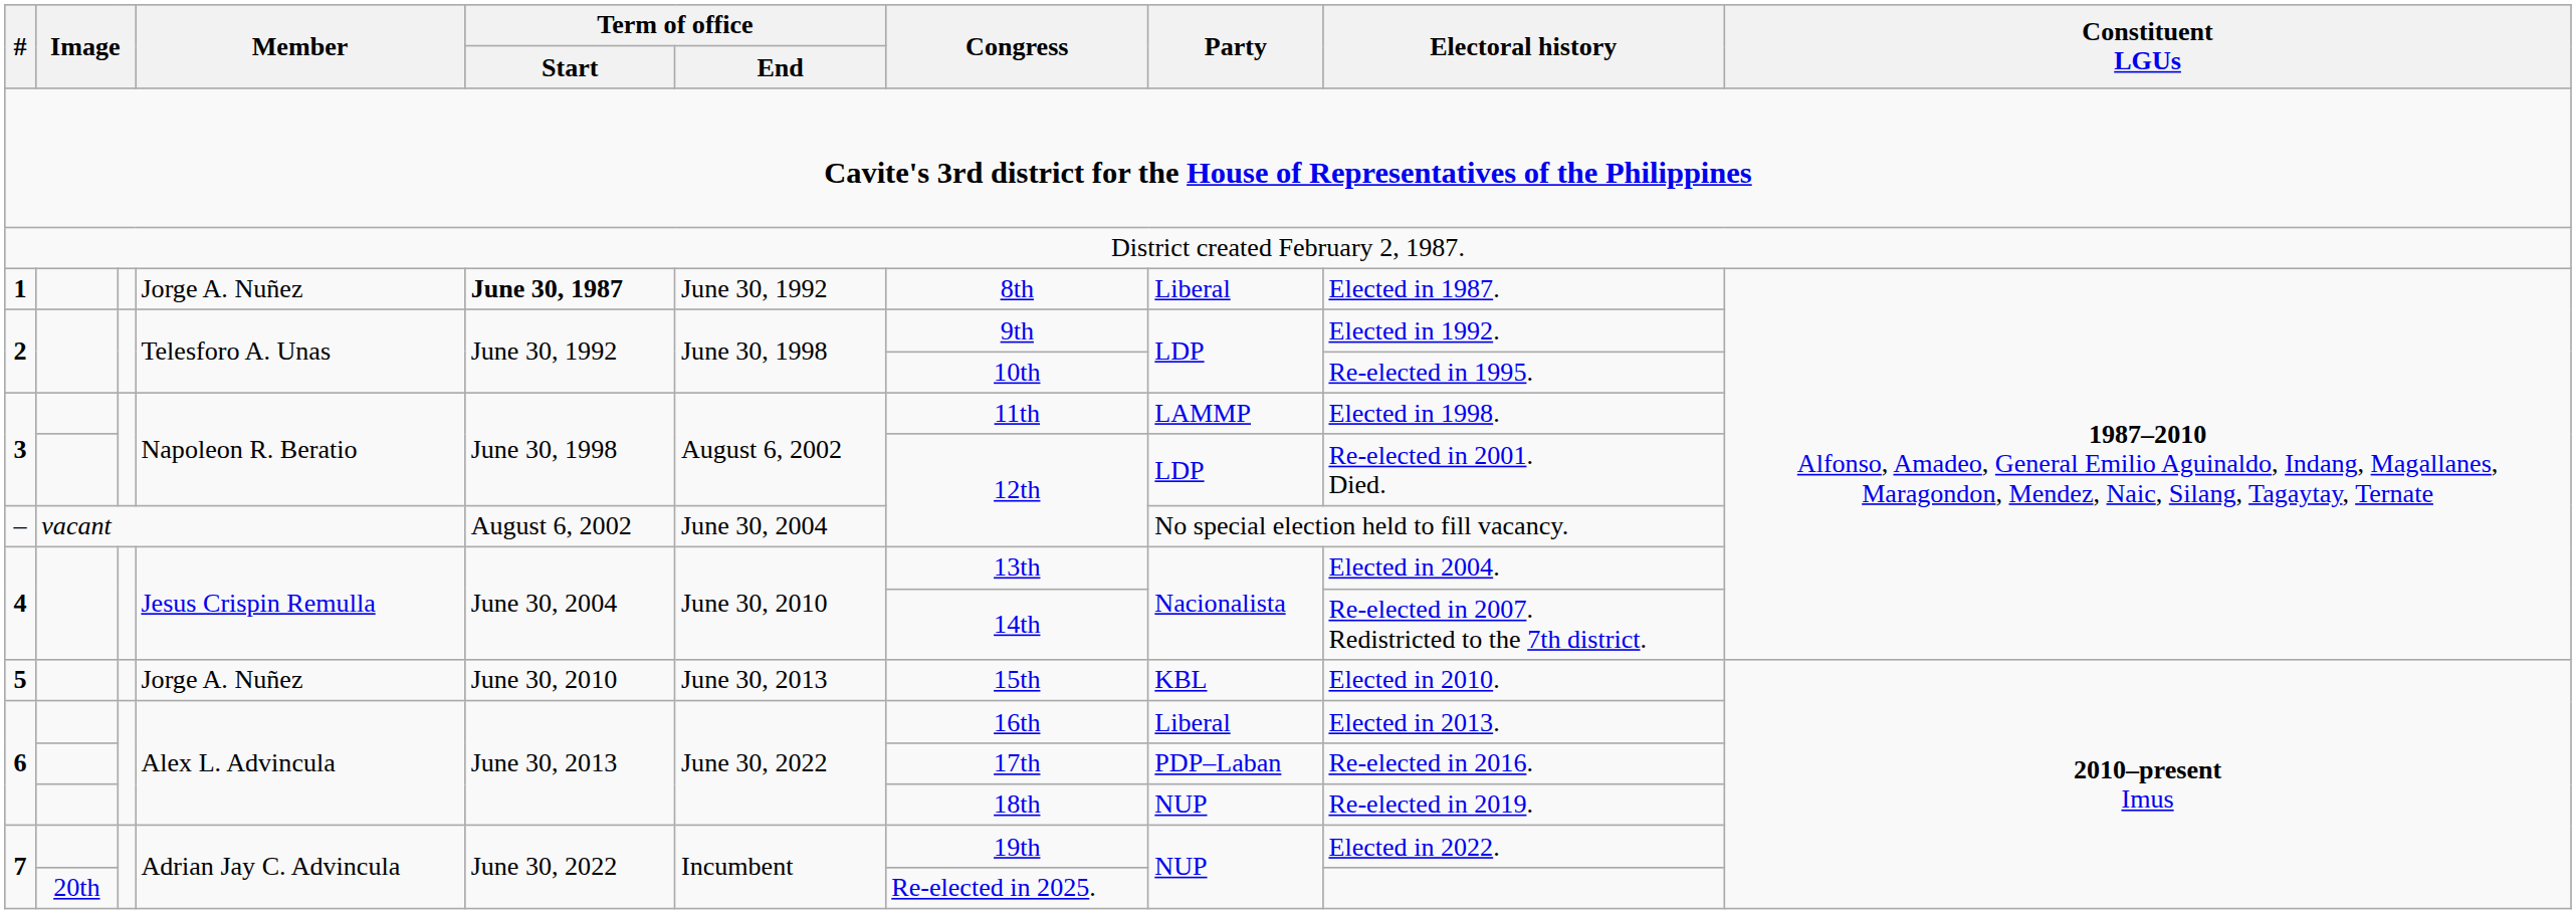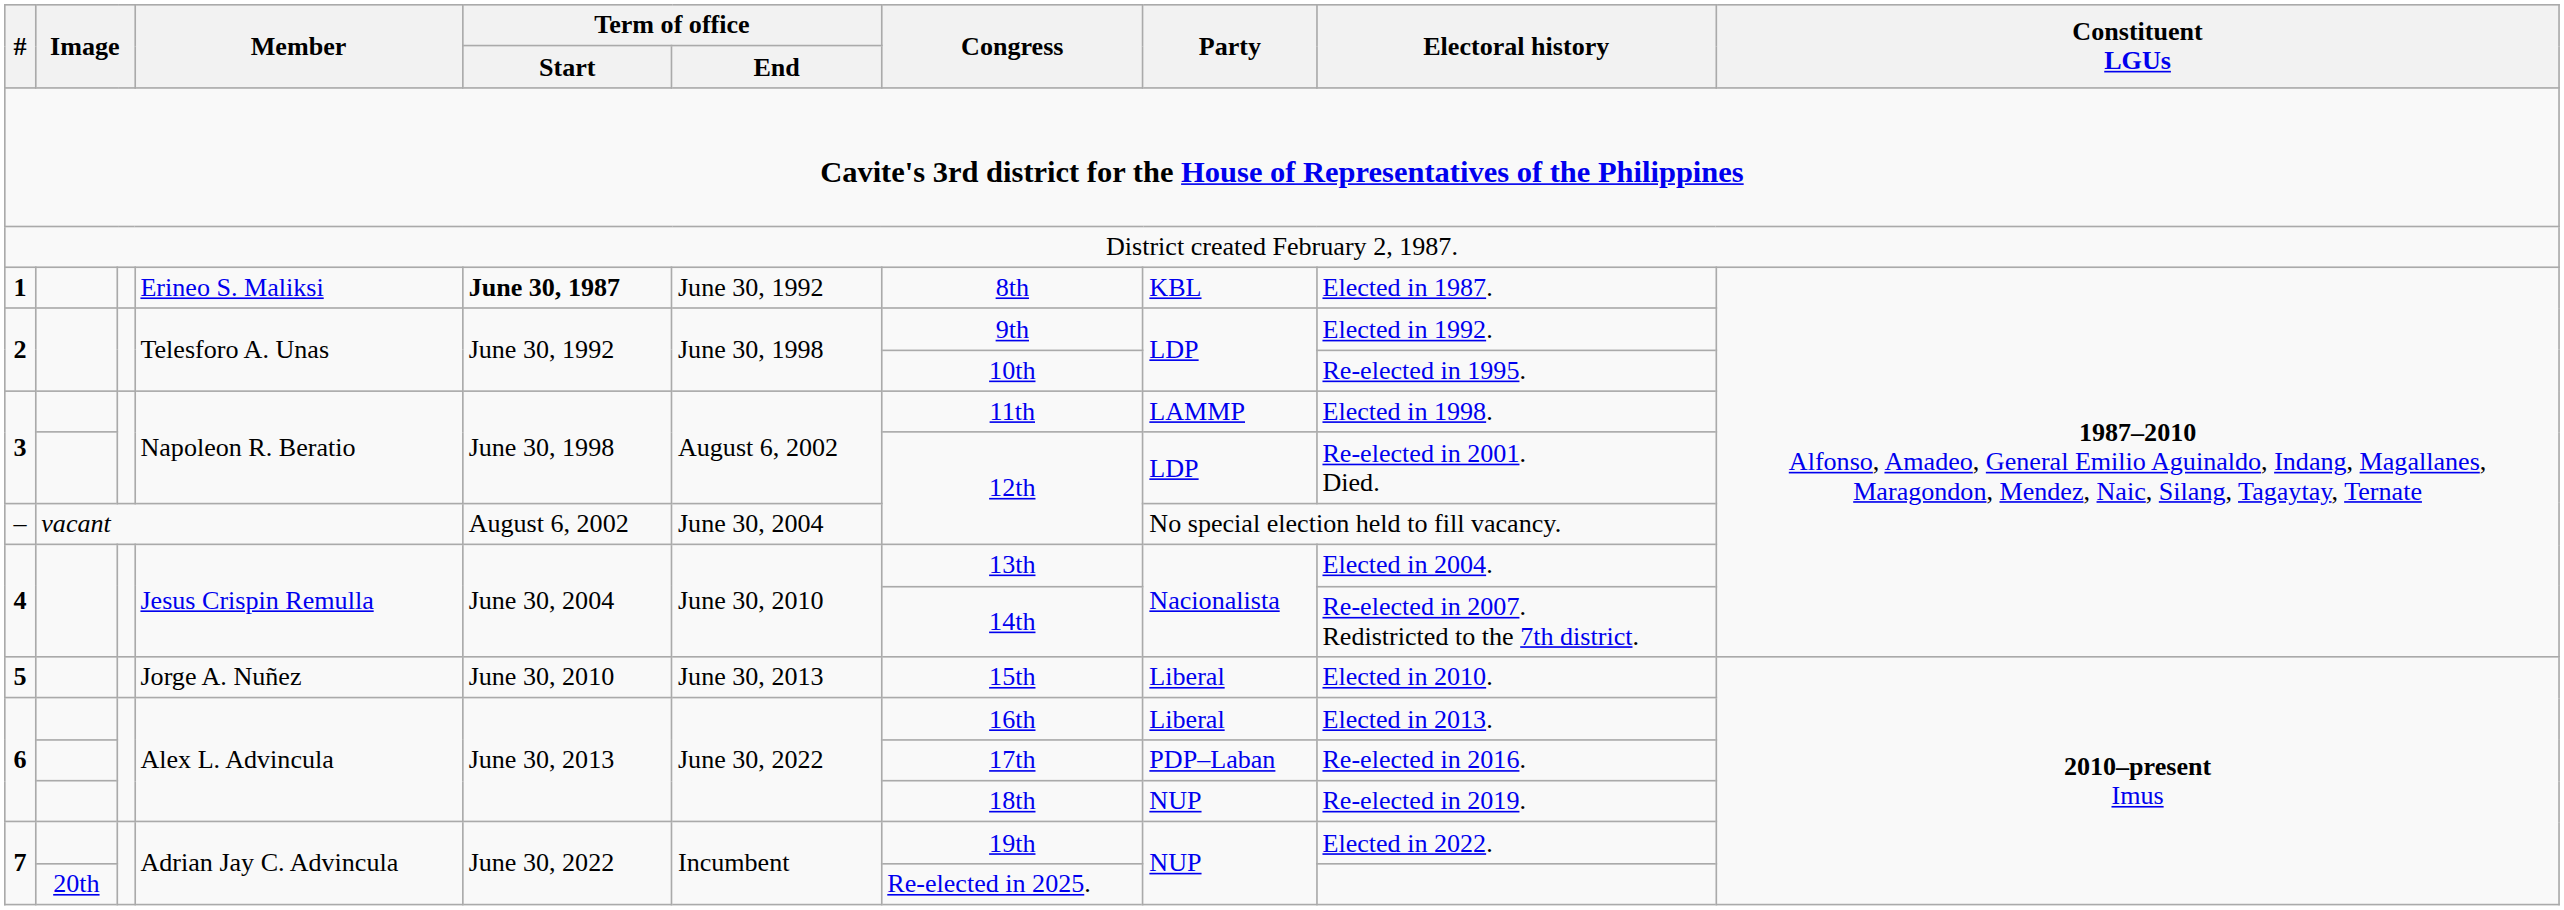1 | Member: Jorge A. Nuñez -> Erineo S. Maliksi
1 | Party: Liberal -> KBL
5 | Party: KBL -> Liberal
